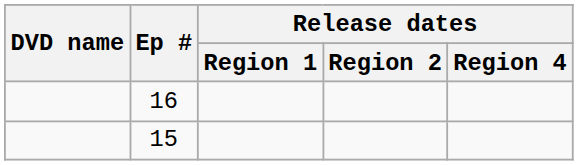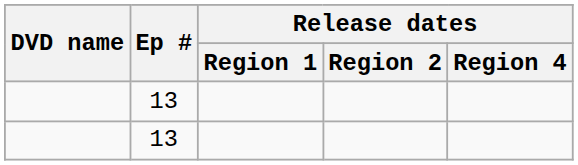row 3 | Ep #: 16 -> 13
row 4 | Ep #: 15 -> 13
